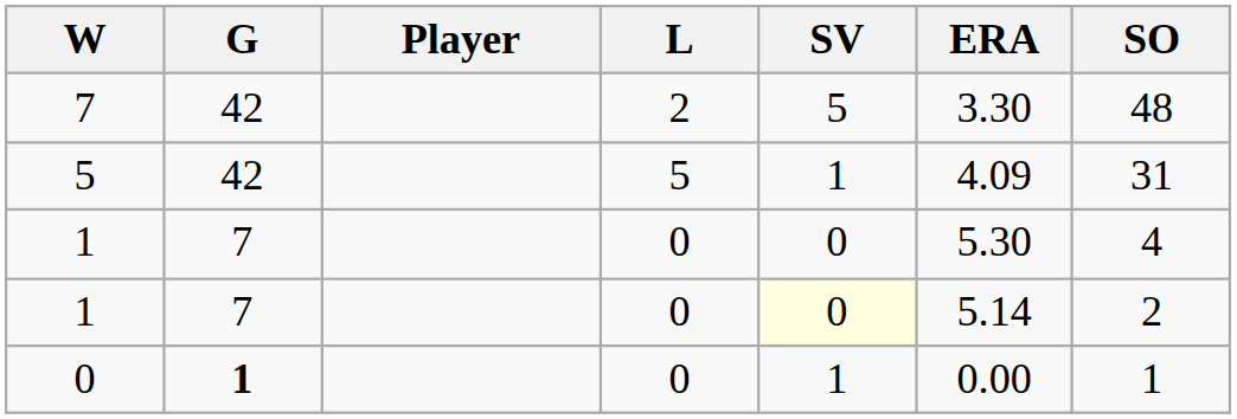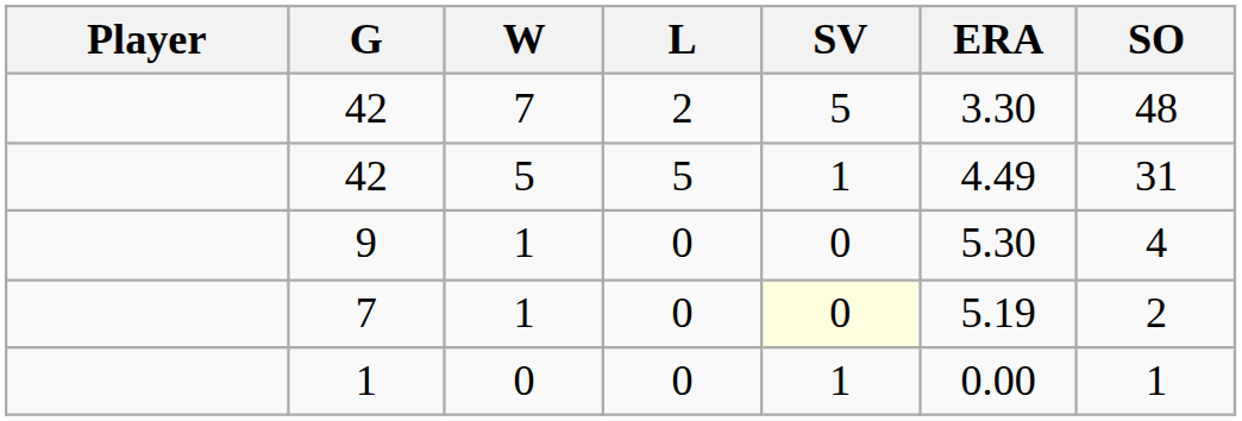columns swapped: Player <-> W
row 3 | ERA: 4.09 -> 4.49
row 4 | G: 7 -> 9
row 5 | ERA: 5.14 -> 5.19
row 6 | G: bold -> normal
